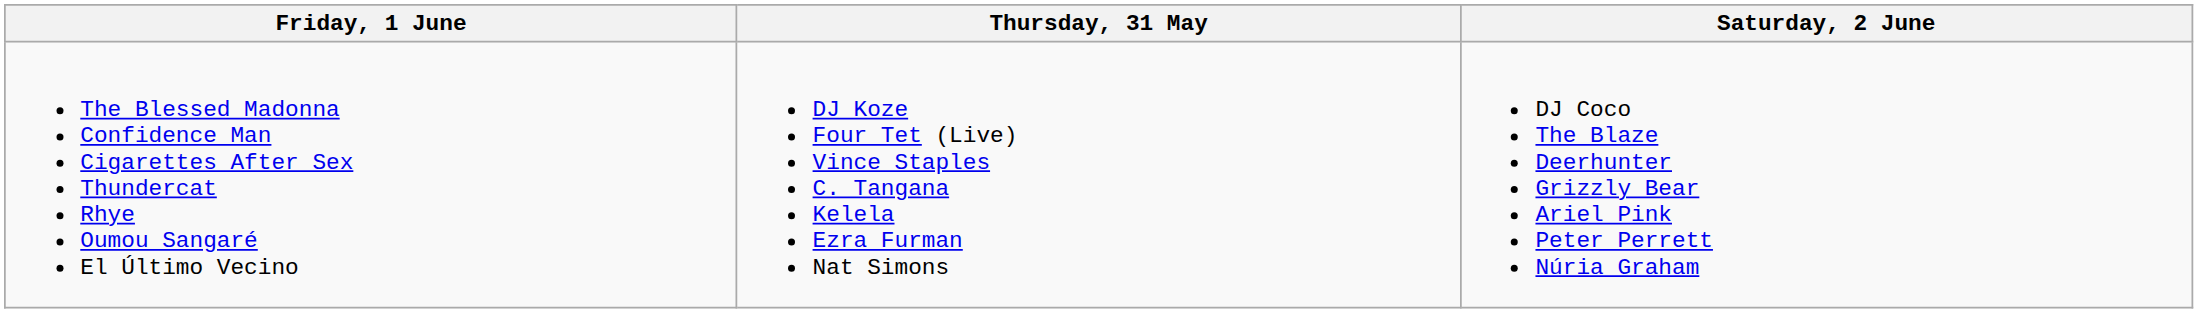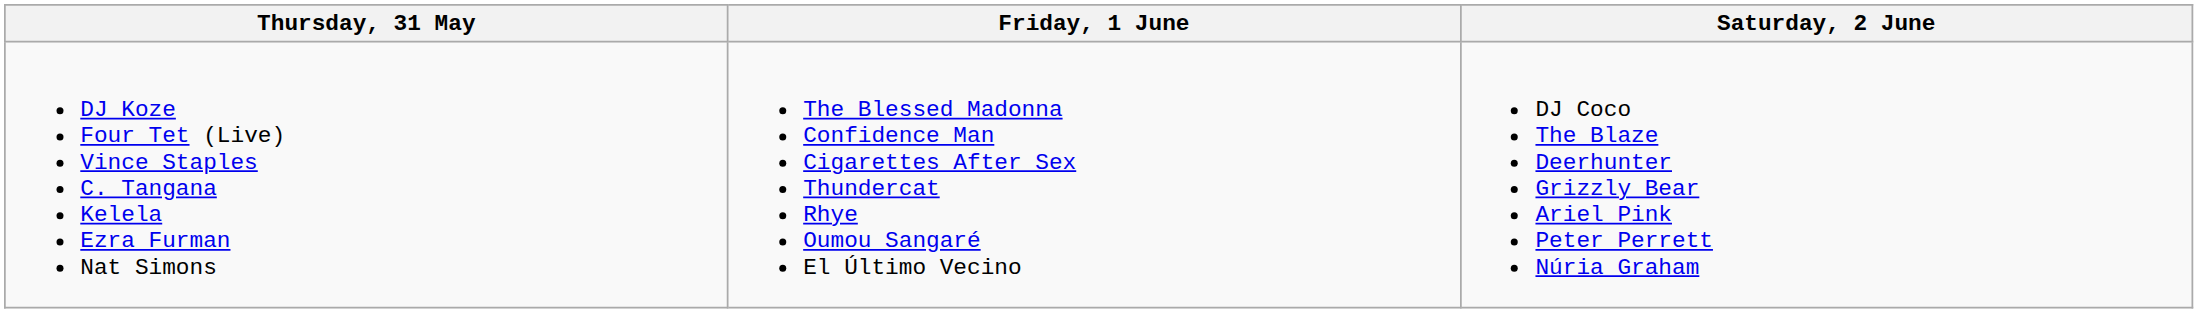columns swapped: Thursday, 31 May <-> Friday, 1 June
